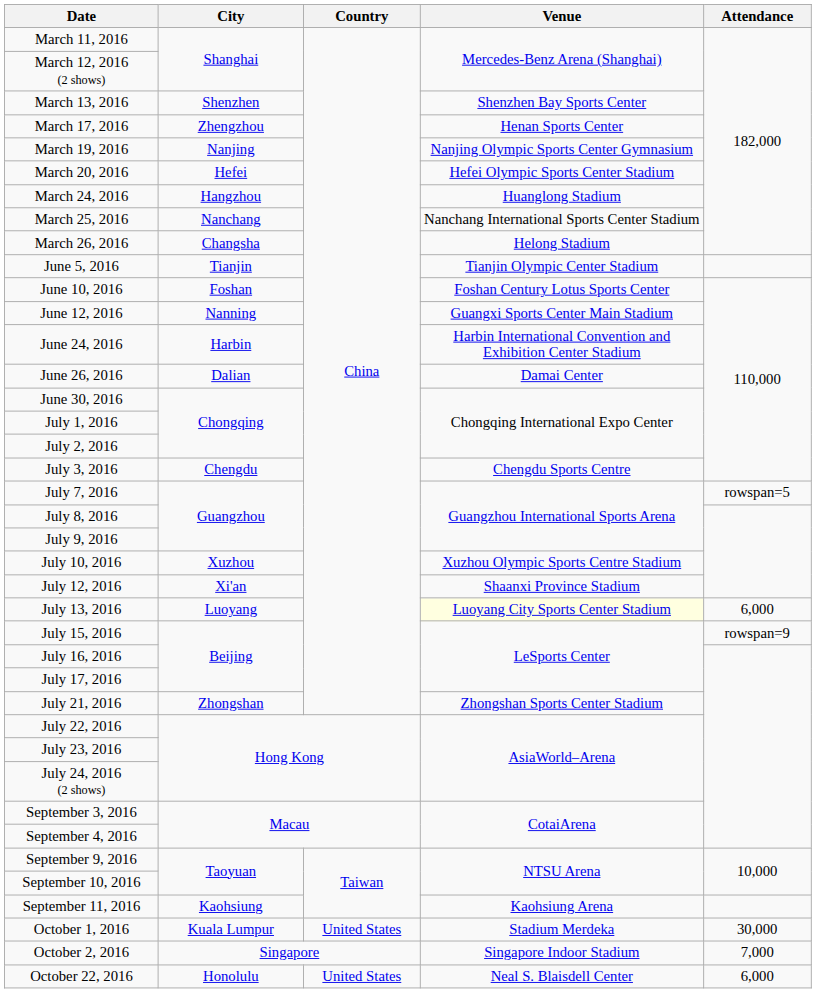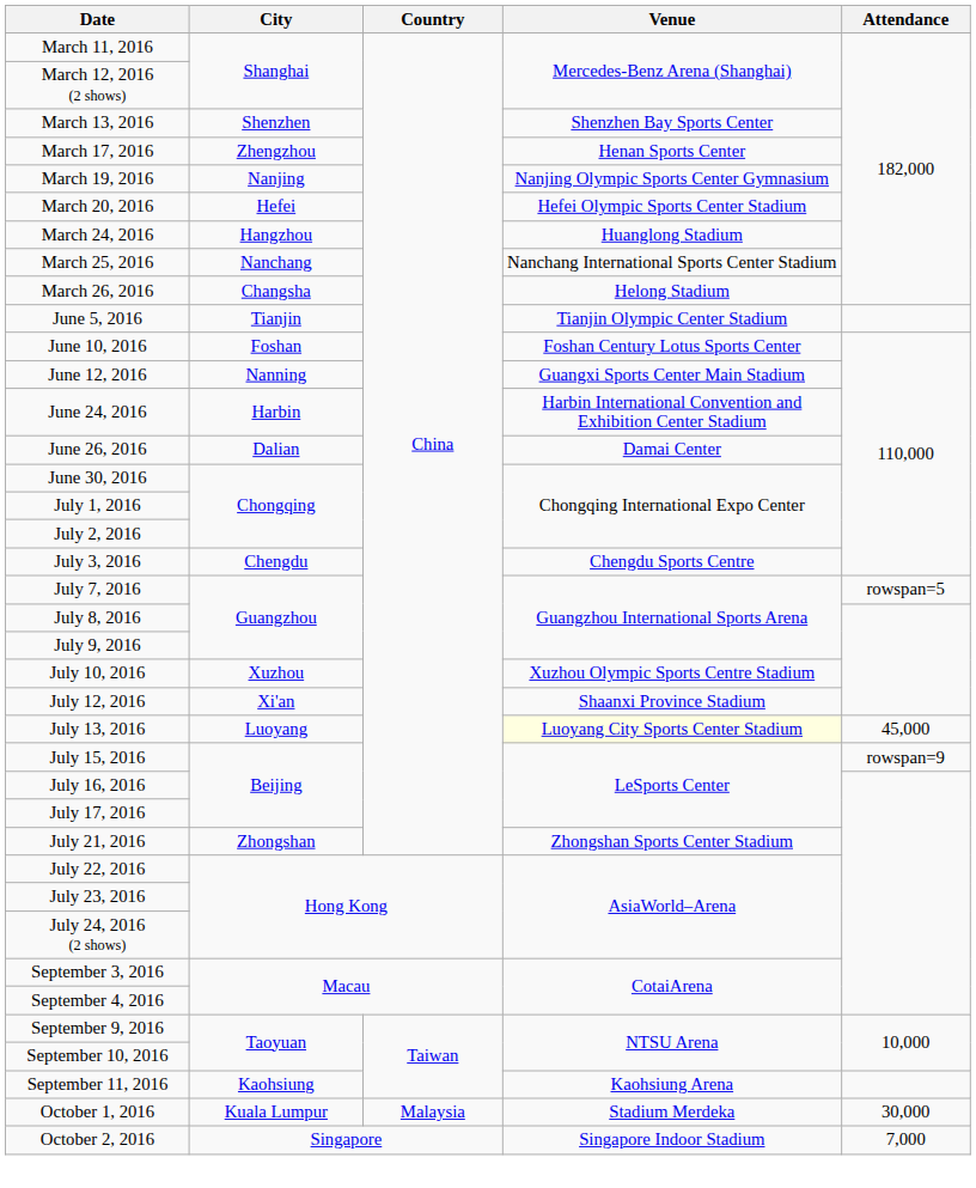July 13, 2016 | Attendance: 6,000 -> 45,000
October 1, 2016 | Country: United States -> Malaysia
- row: October 22, 2016 | Honolulu | United States | Neal S. Blaisdell Center | 6,000
